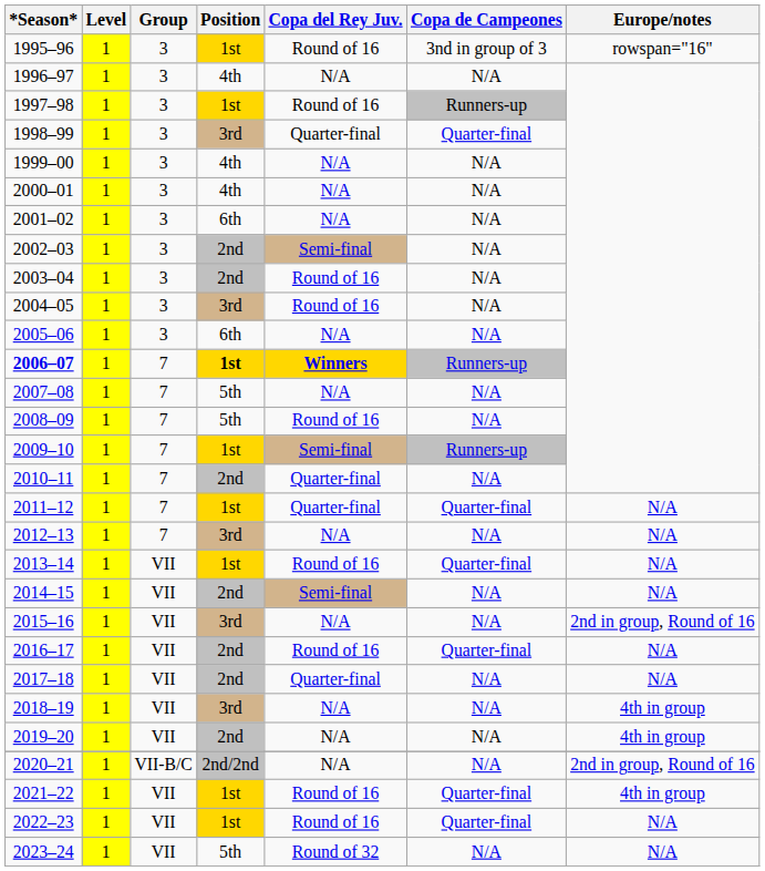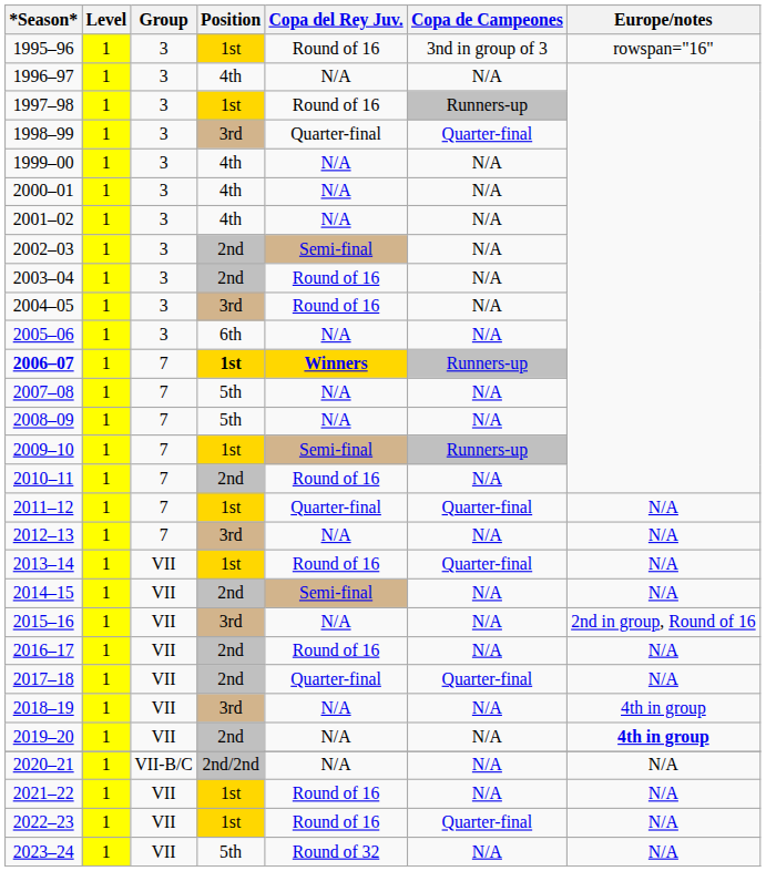2001–02 | Position: 6th -> 4th
2008–09 | Copa del Rey Juv.: Round of 16 -> N/A
2010–11 | Copa del Rey Juv.: Quarter-final -> Round of 16
2016–17 | Copa de Campeones: Quarter-final -> N/A
2017–18 | Copa de Campeones: N/A -> Quarter-final
2019–20 | Europe/notes: normal -> bold
2020–21 | Europe/notes: 2nd in group, Round of 16 -> N/A
2021–22 | Copa de Campeones: Quarter-final -> N/A
2021–22 | Europe/notes: 4th in group -> N/A
